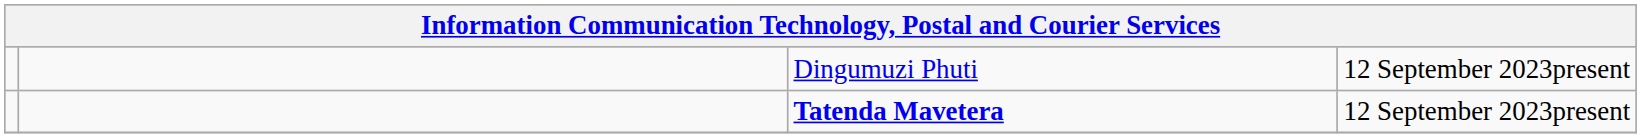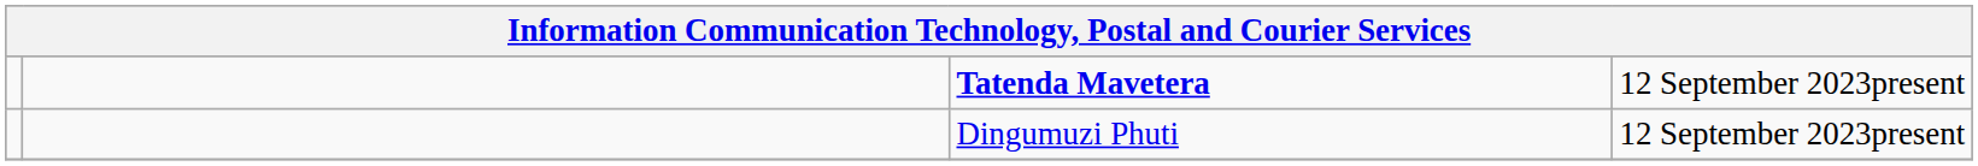rows swapped: Tatenda Mavetera <-> Dingumuzi Phuti
